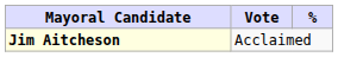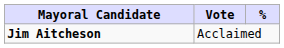Jim Aitcheson | Mayoral Candidate: lightyellow background -> no background
